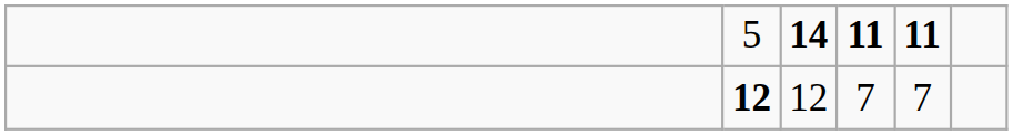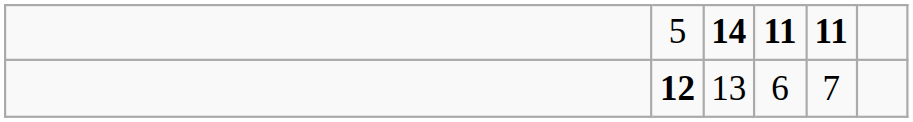row 2 | column 3: 12 -> 13
row 2 | column 4: 7 -> 6
